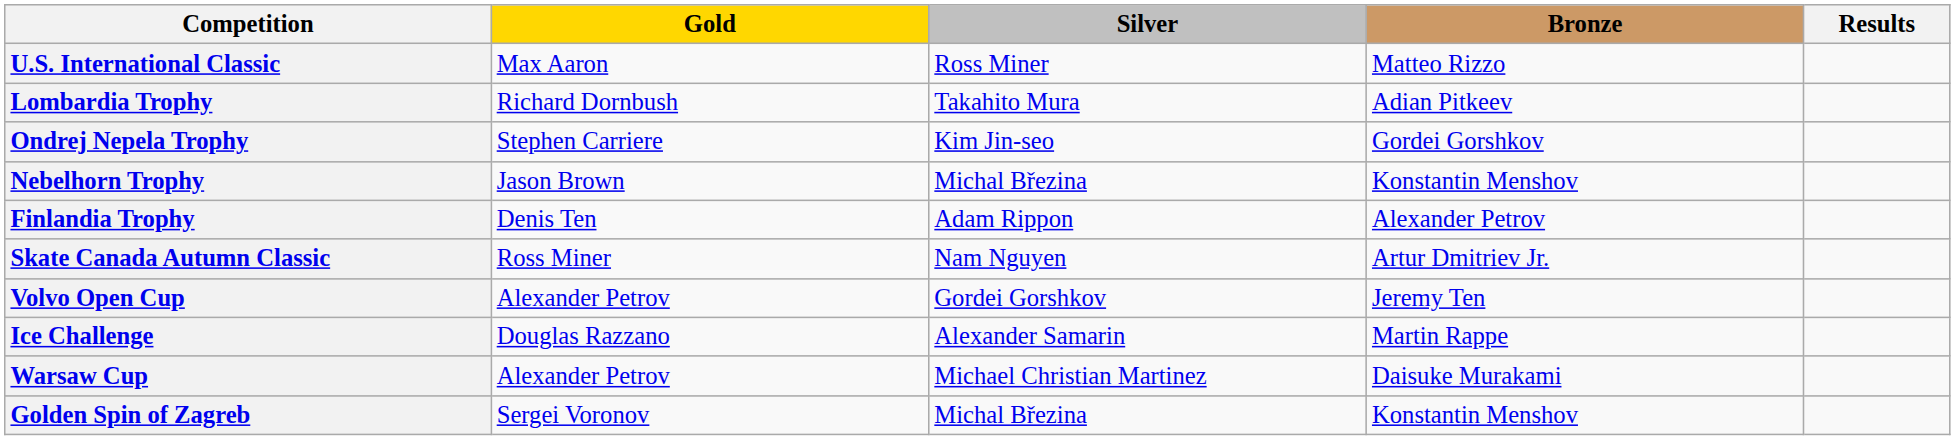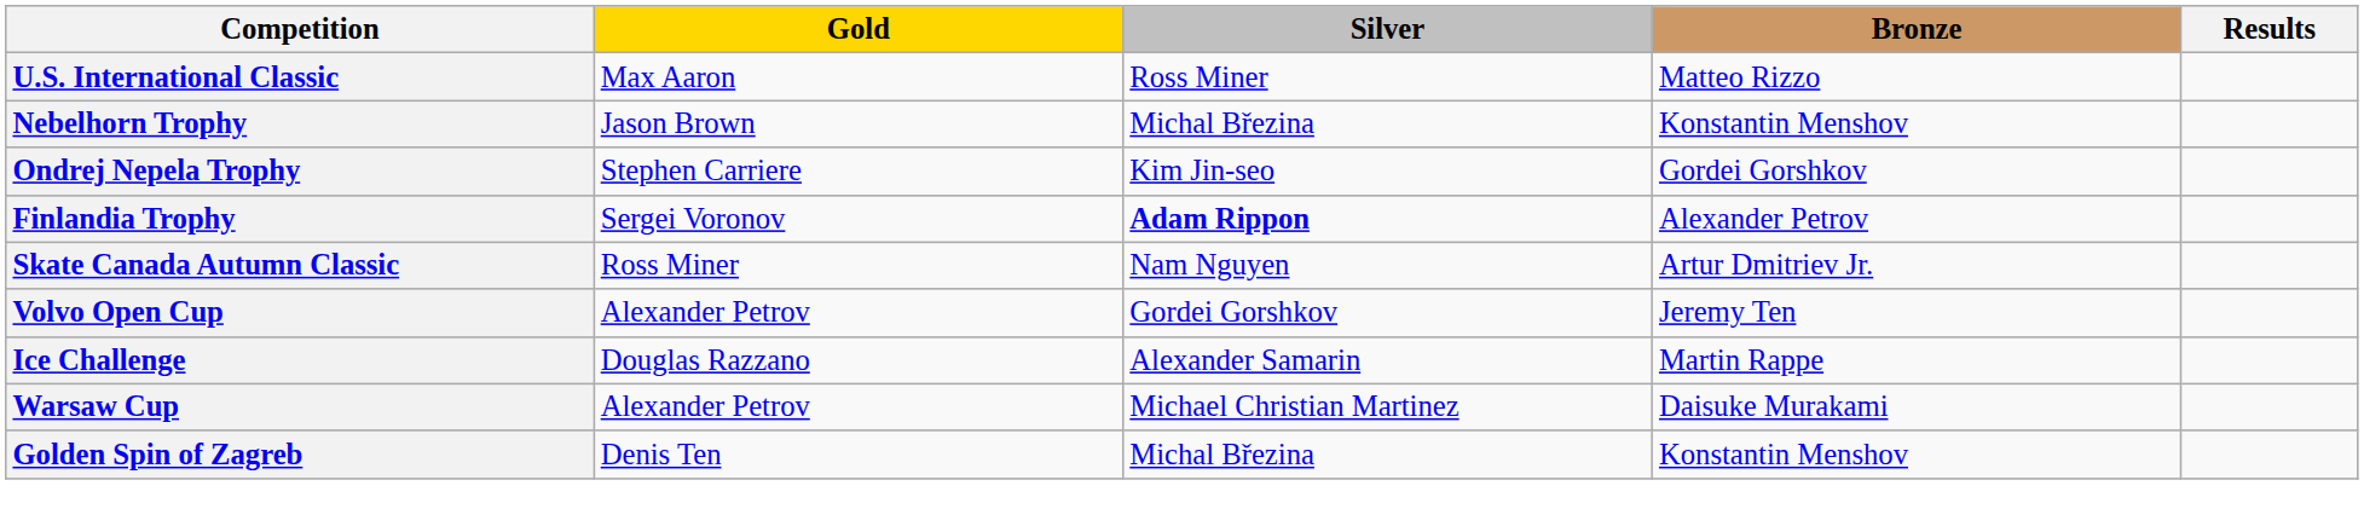- row: Lombardia Trophy | Richard Dornbush | Takahito Mura | Adian Pitkeev
rows swapped: Nebelhorn Trophy <-> Ondrej Nepela Trophy
Finlandia Trophy | Gold: Denis Ten -> Sergei Voronov
Finlandia Trophy | Silver: normal -> bold
Golden Spin of Zagreb | Gold: Sergei Voronov -> Denis Ten
